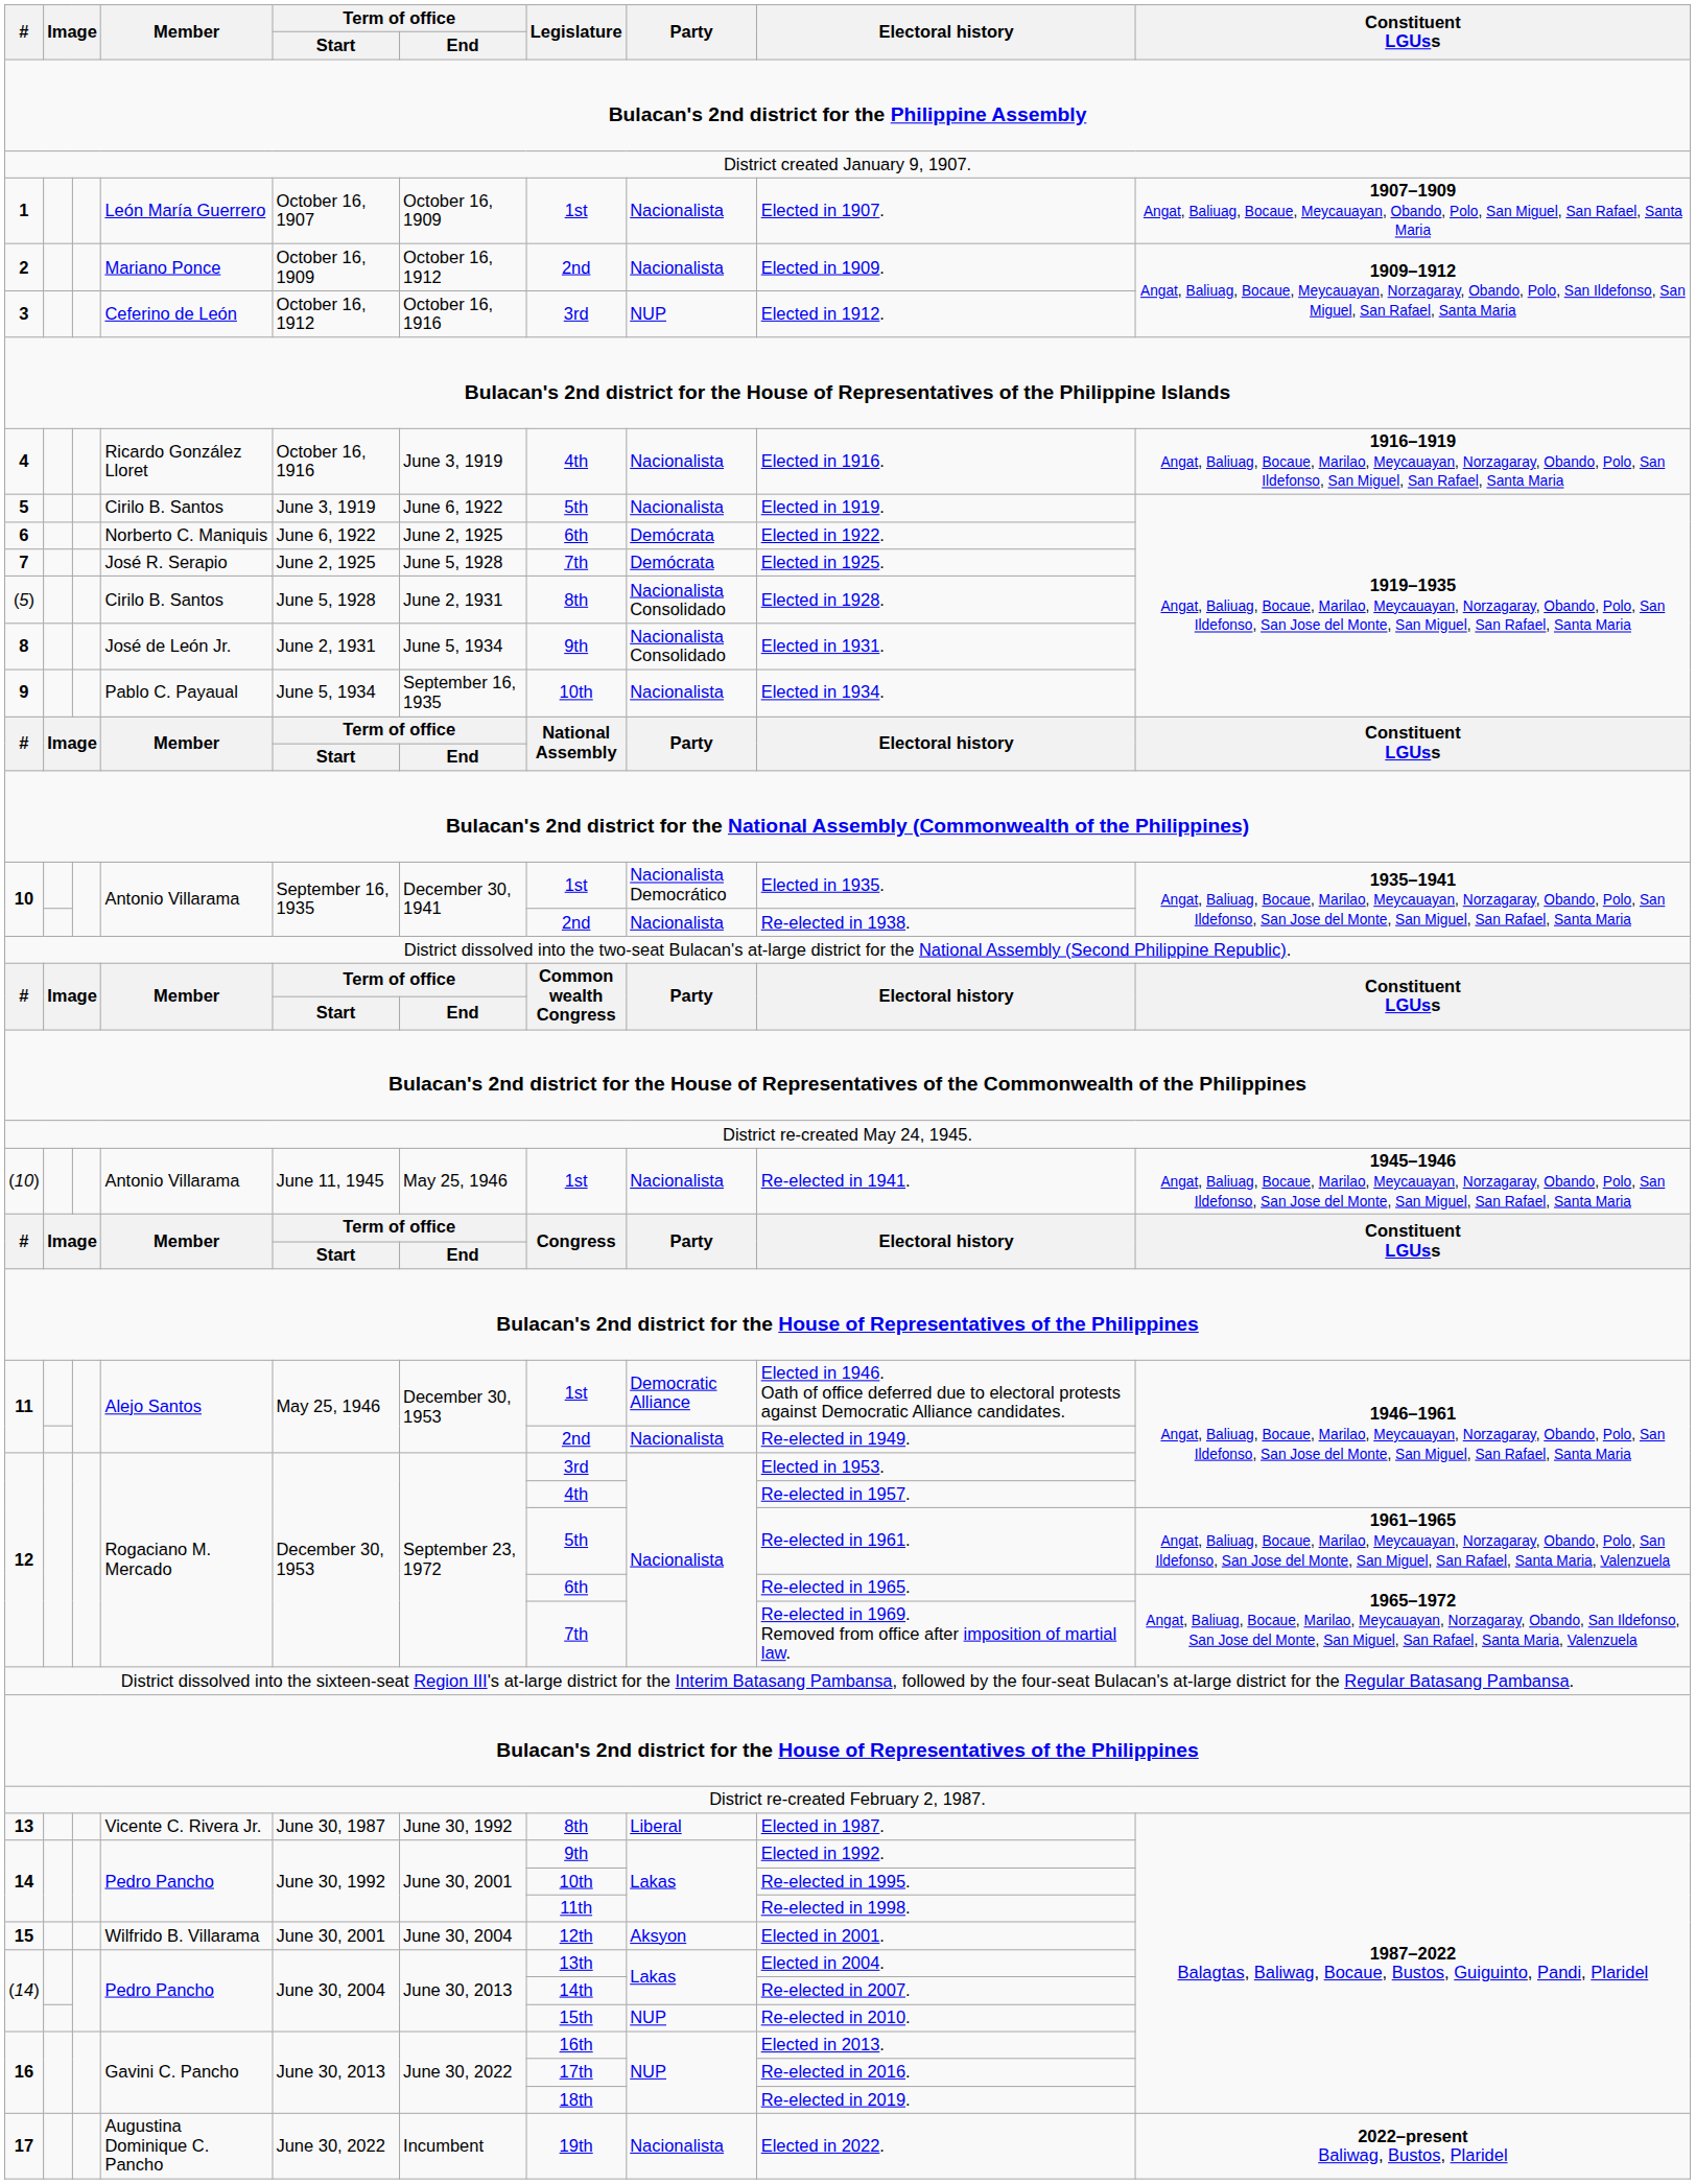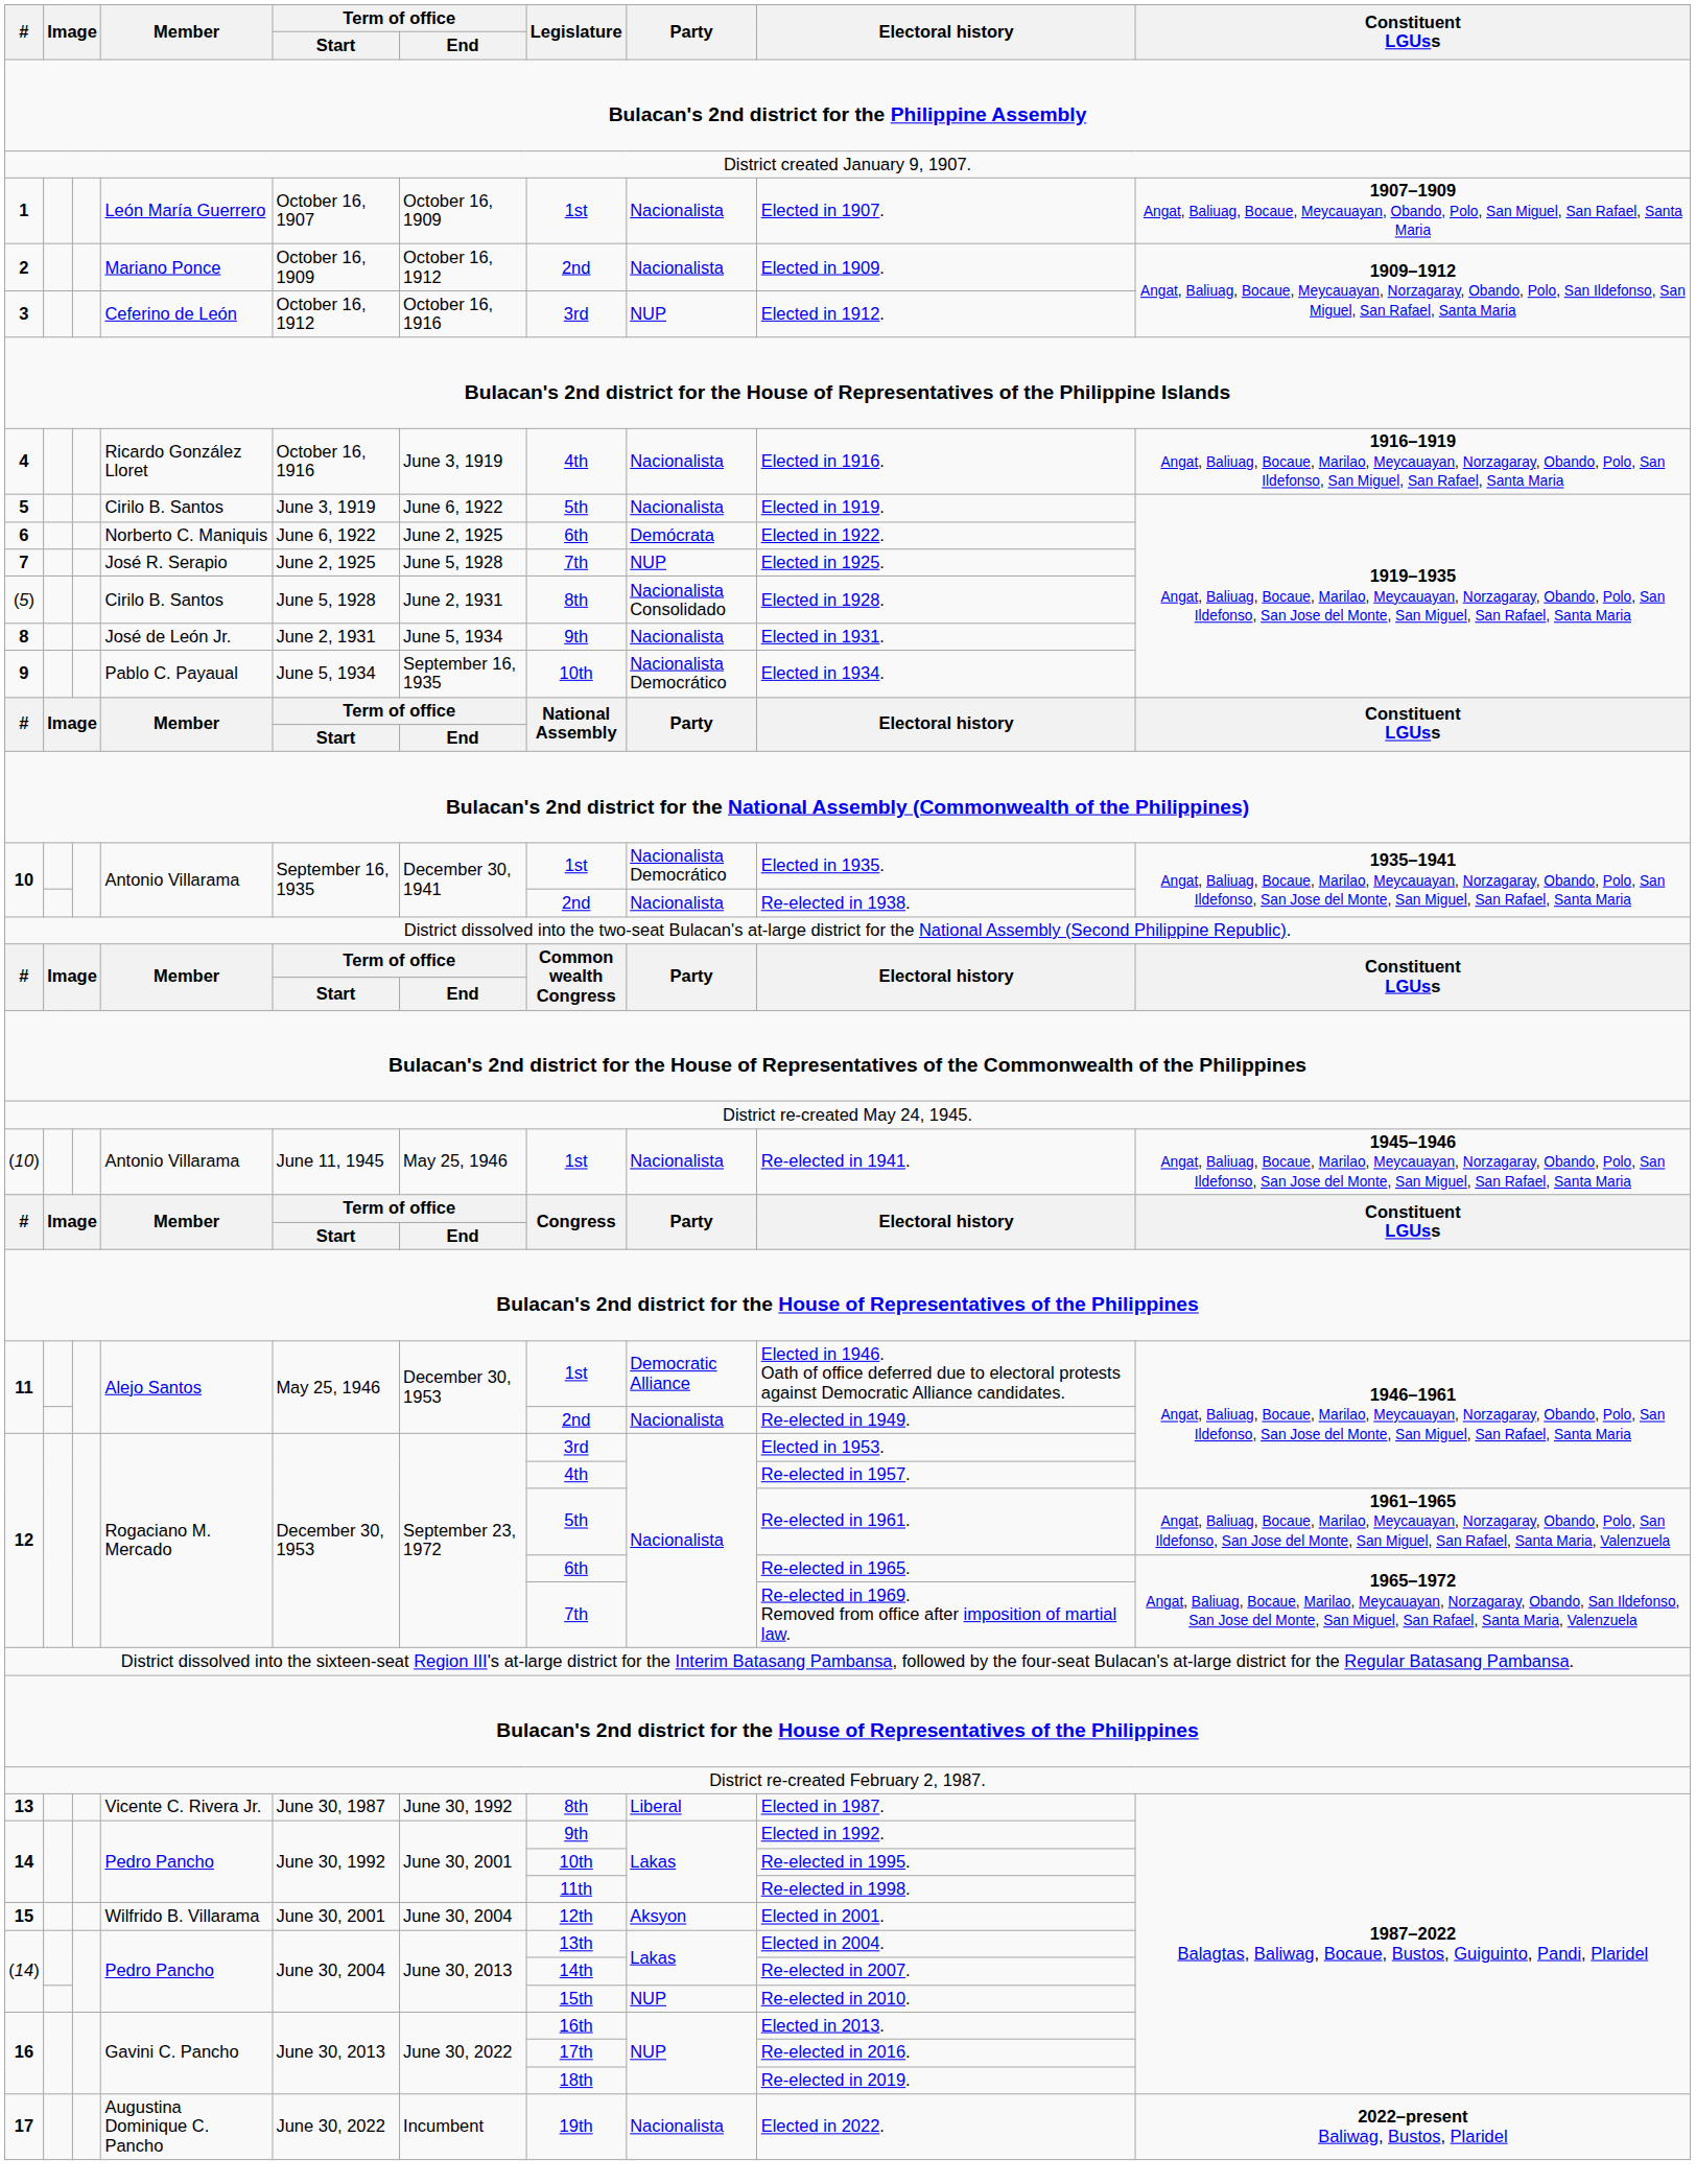7 | Party: Demócrata -> NUP
8 | Party: Nacionalista Consolidado -> Nacionalista
9 | Party: Nacionalista -> Nacionalista Democrático
